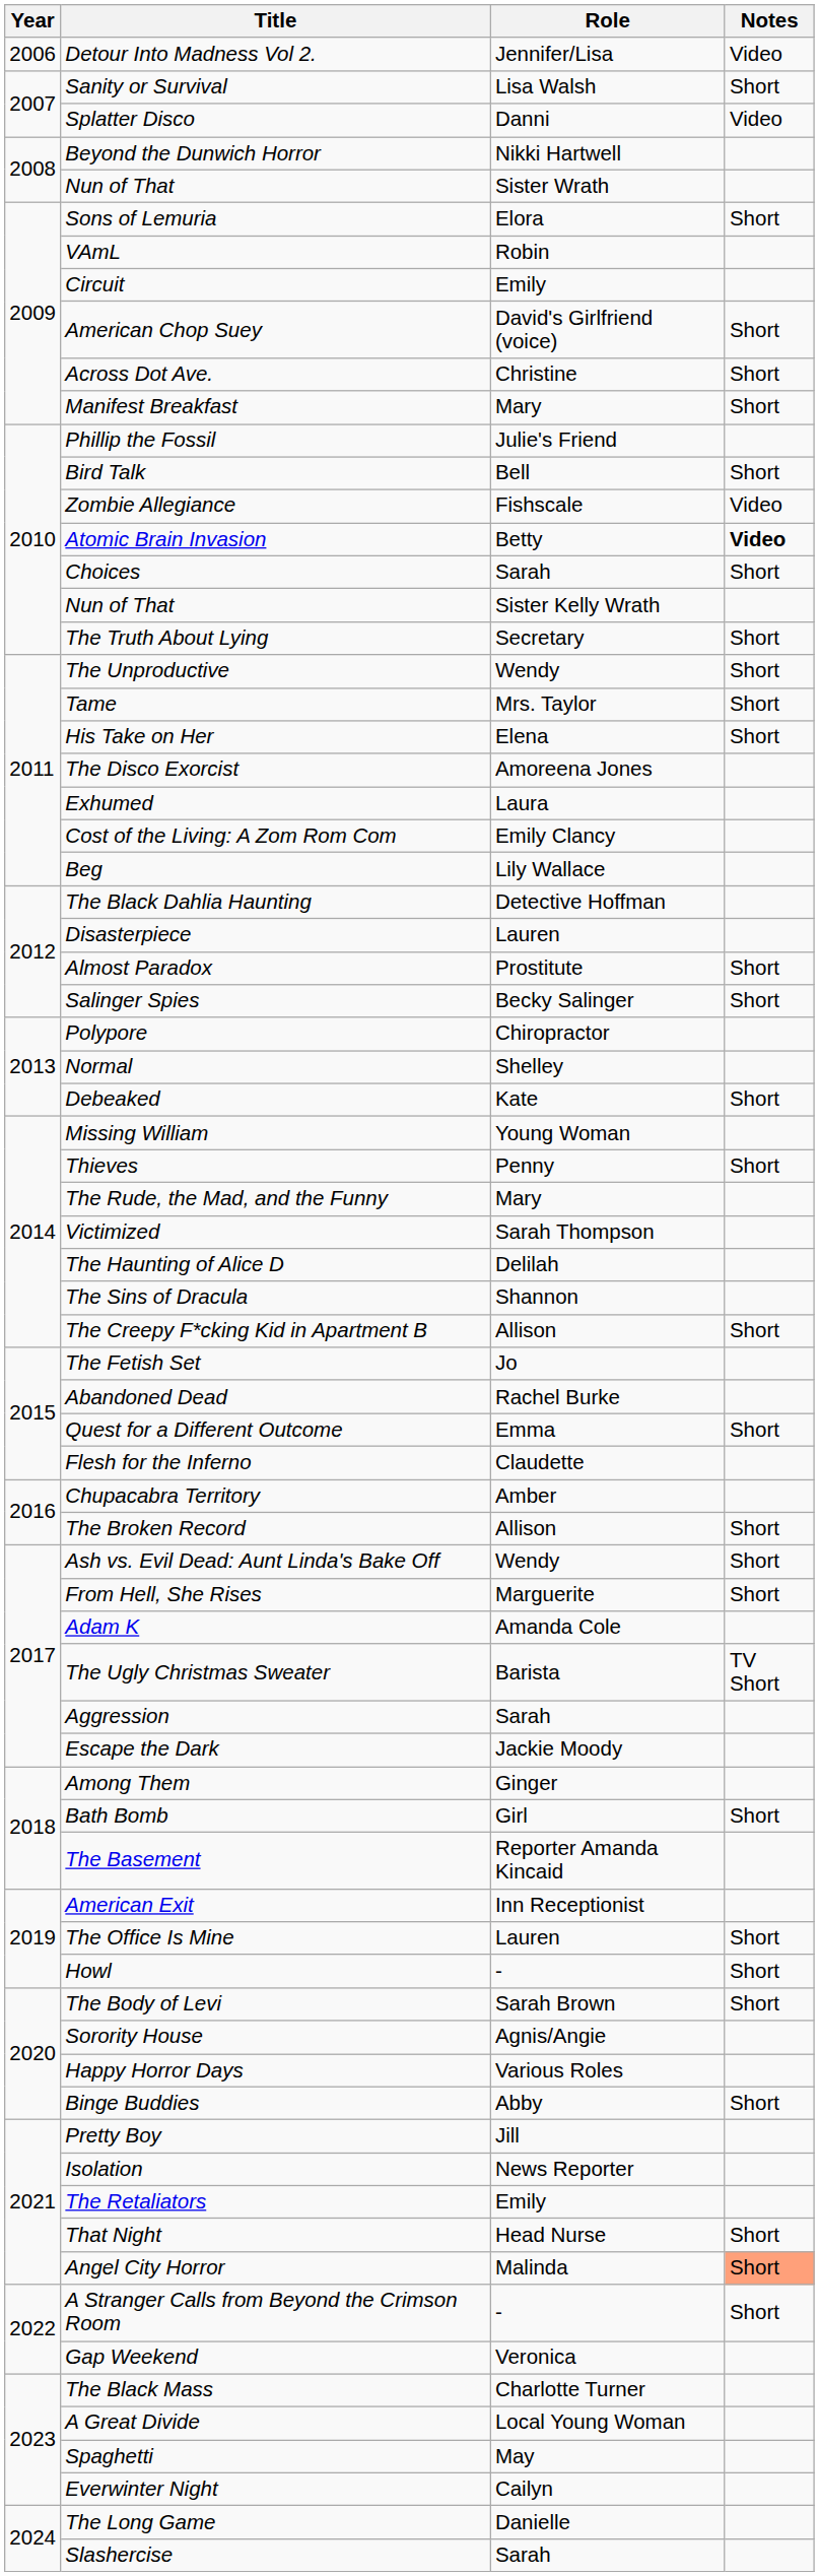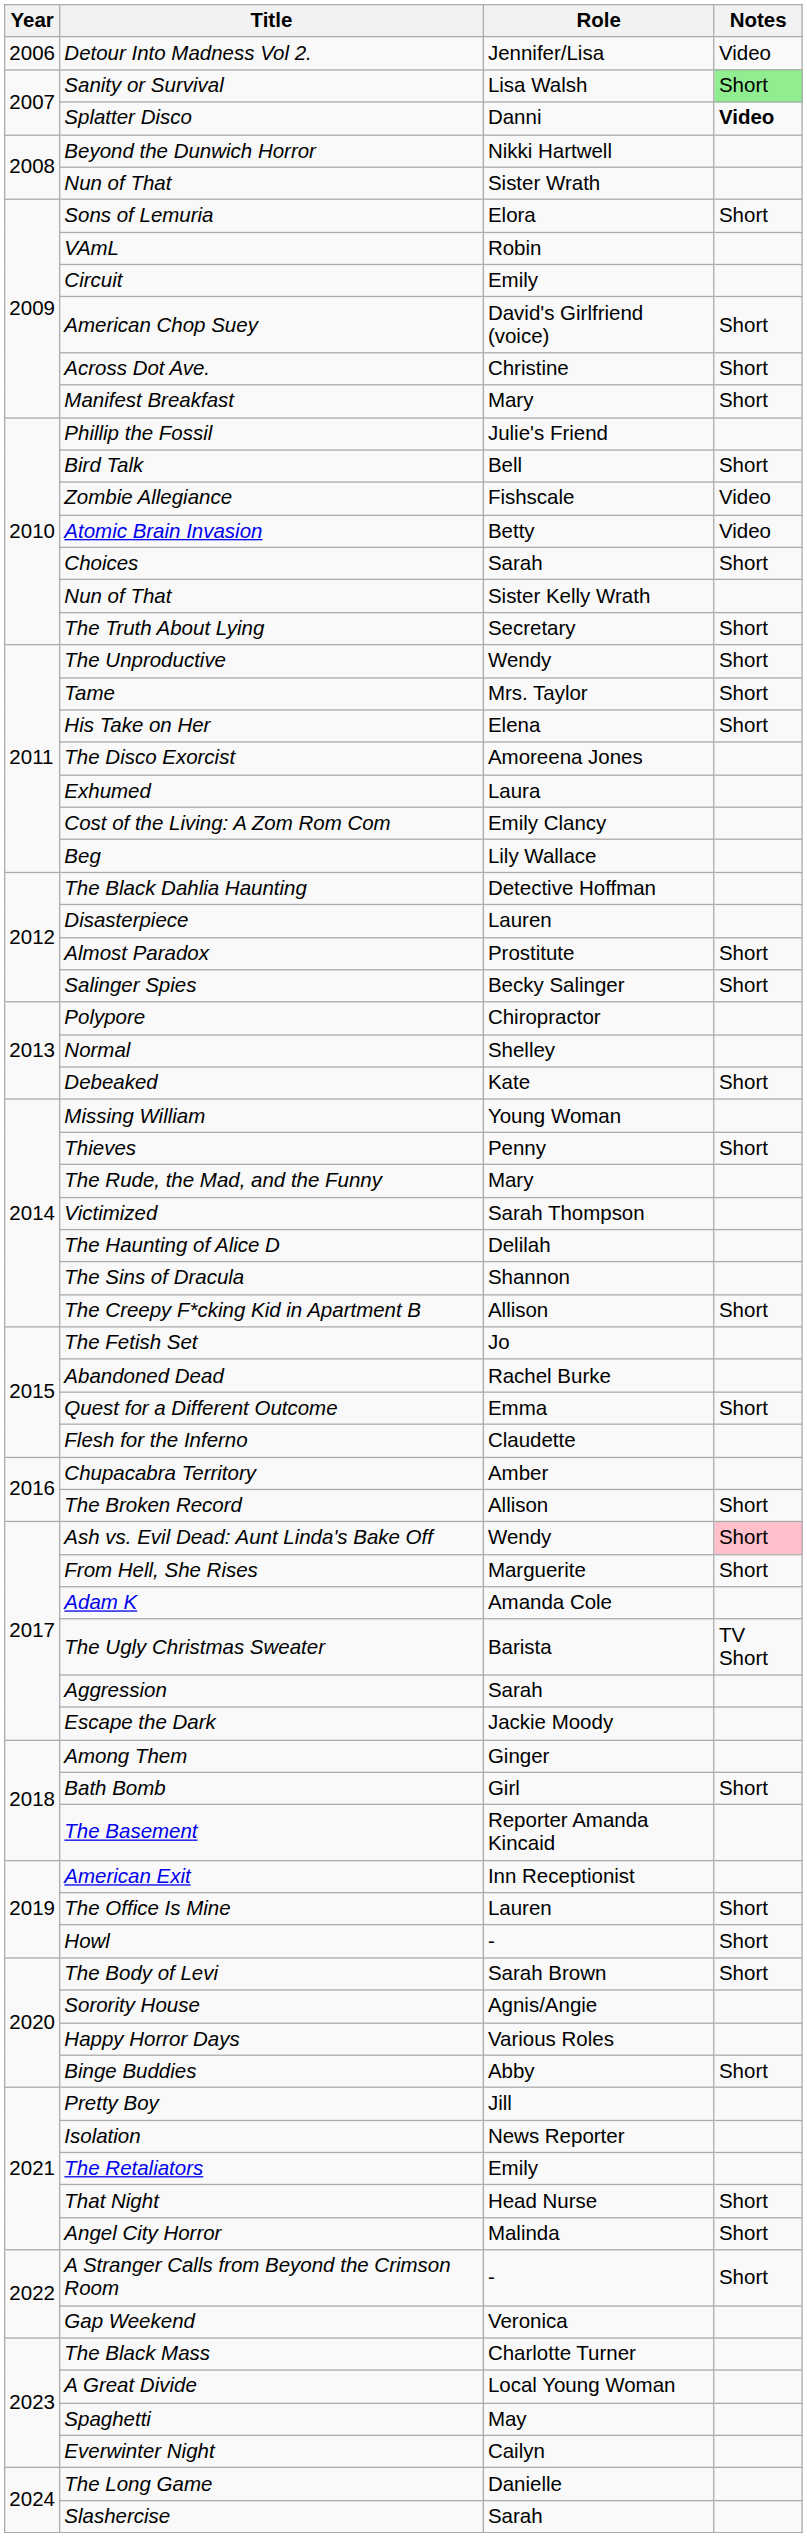Sanity or Survival | Notes: no background -> lightgreen background
Splatter Disco | Notes: normal -> bold
Atomic Brain Invasion | Notes: bold -> normal
Ash vs. Evil Dead: Aunt Linda's Bake Off | Notes: no background -> pink background
Angel City Horror | Notes: lightsalmon background -> no background
